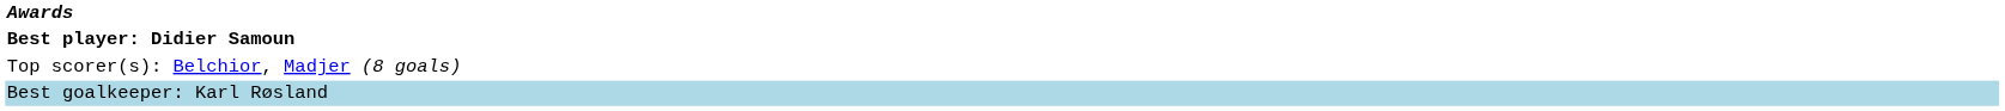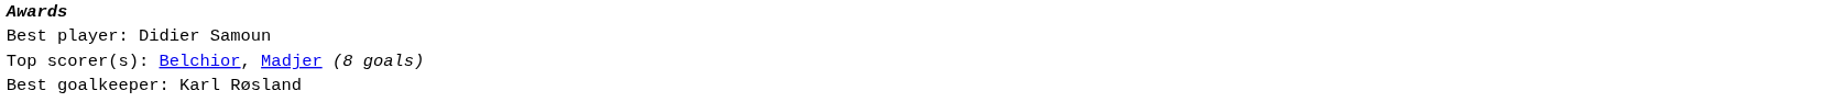Best player: Didier Samoun | Awards: bold -> normal
Best goalkeeper: Karl Røsland | Awards: lightblue background -> no background
